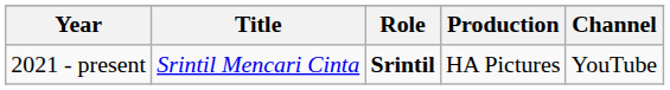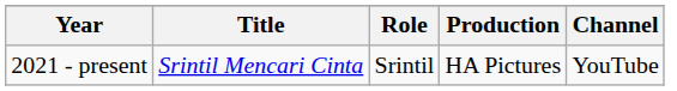2021 - present | Role: bold -> normal
